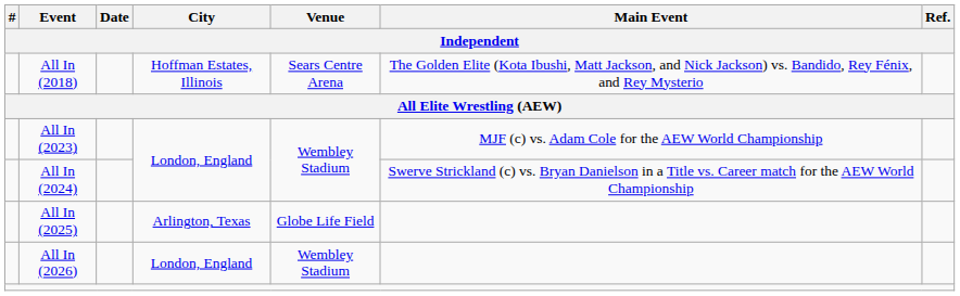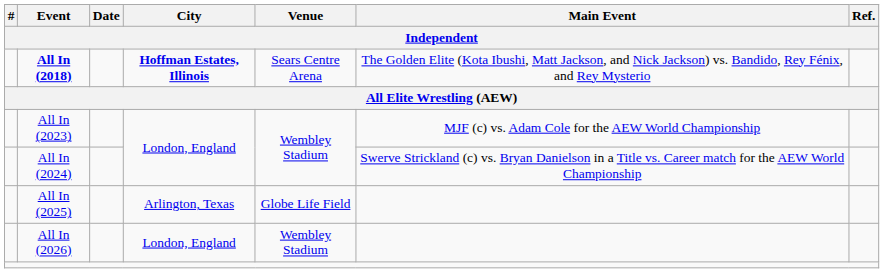row 3 | Event / Independent: normal -> bold
row 3 | City / Independent: normal -> bold
